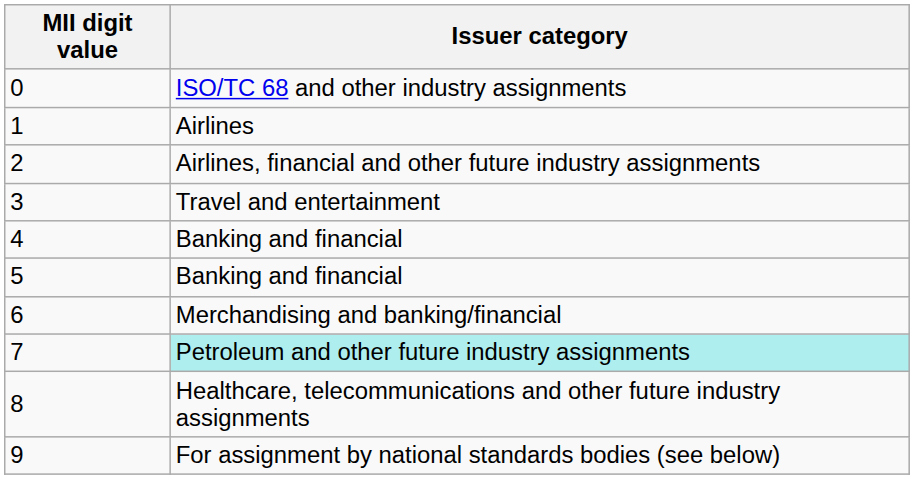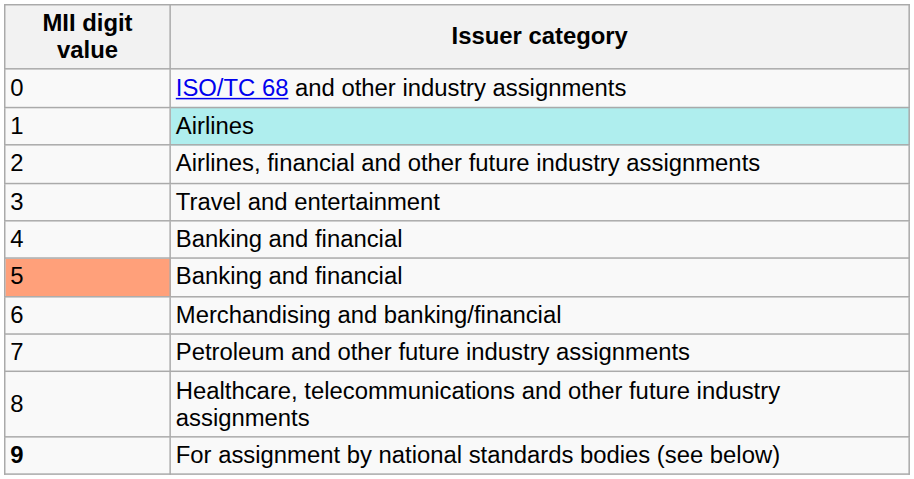row 3 | Issuer category: no background -> paleturquoise background
row 7 | MII digit value: no background -> lightsalmon background
row 9 | Issuer category: paleturquoise background -> no background
row 11 | MII digit value: normal -> bold
